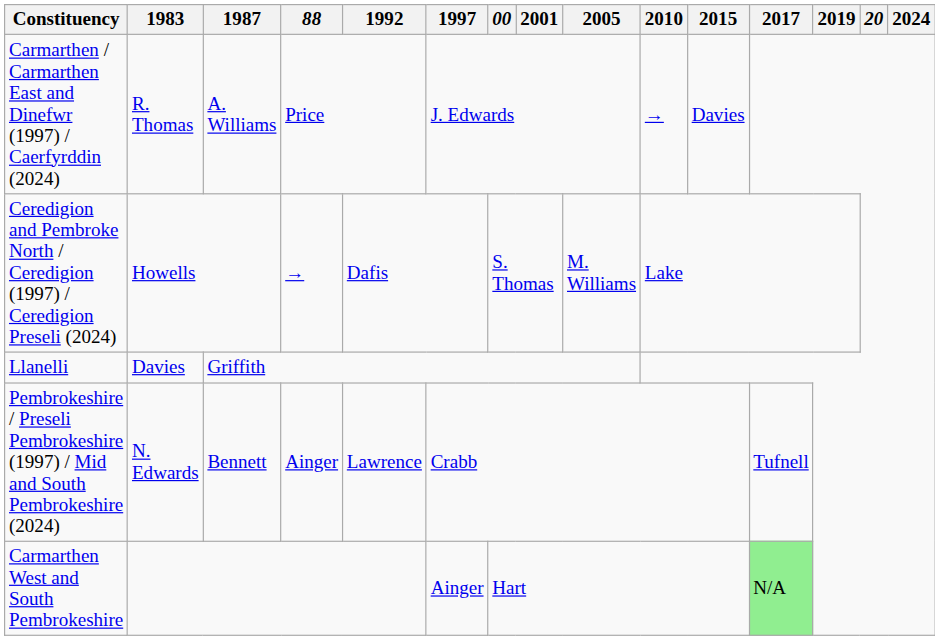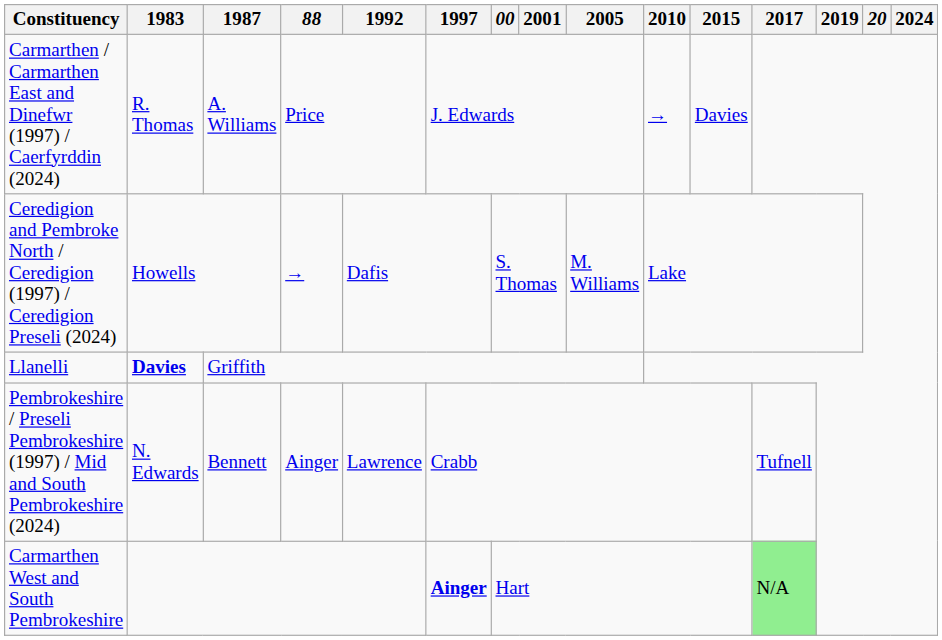Llanelli | 1983: normal -> bold
Carmarthen West and South Pembrokeshire | 1997: normal -> bold
